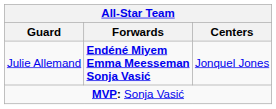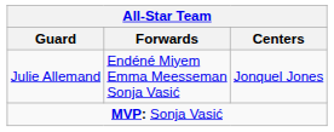Julie Allemand | Forwards: bold -> normal
